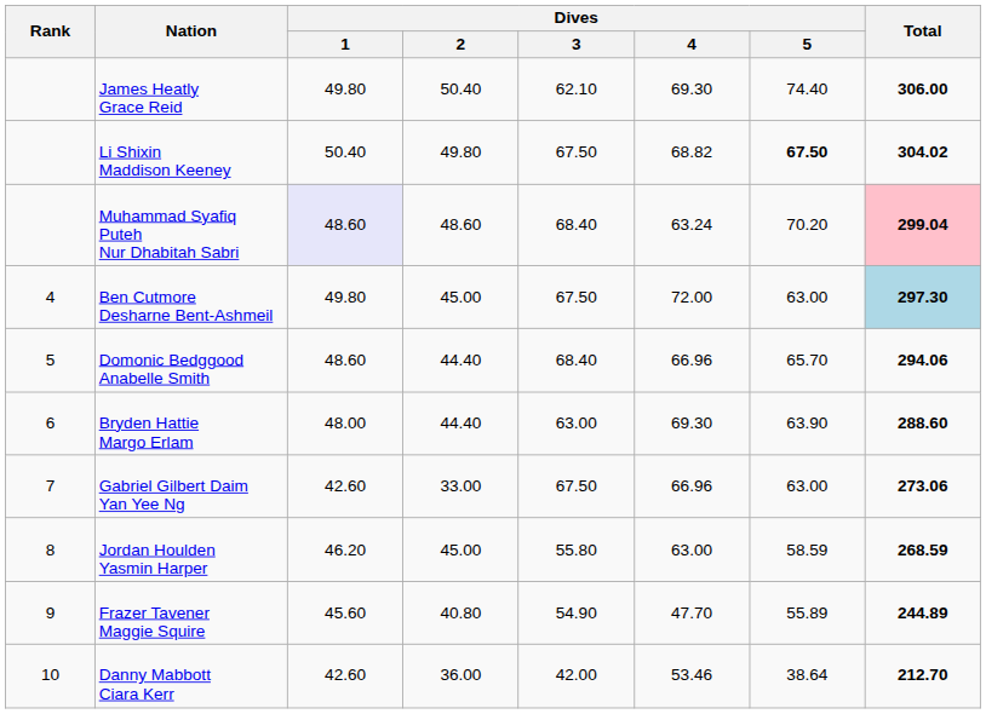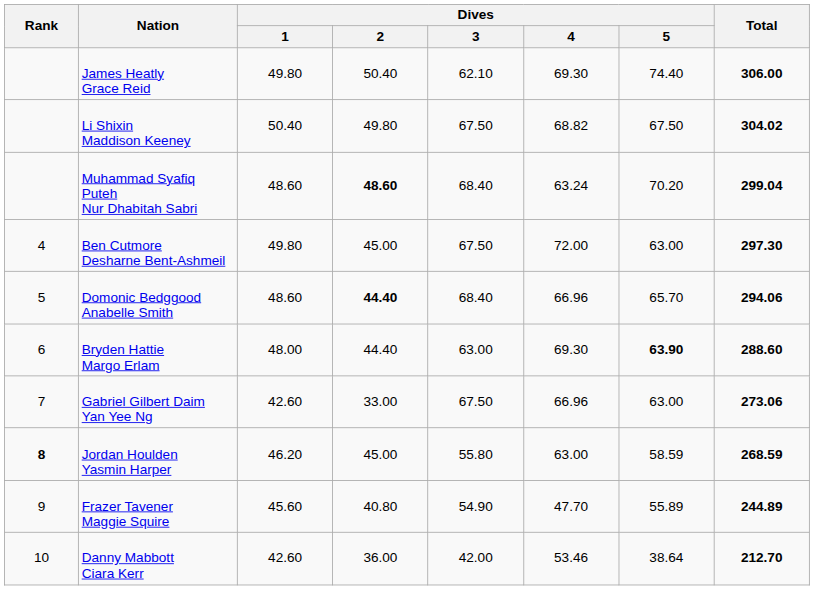Li Shixin Maddison Keeney | Dives / 5: bold -> normal
Muhammad Syafiq Puteh Nur Dhabitah Sabri | Dives / 1: lavender background -> no background
Muhammad Syafiq Puteh Nur Dhabitah Sabri | Dives / 2: normal -> bold
Muhammad Syafiq Puteh Nur Dhabitah Sabri | Total: pink background -> no background
Ben Cutmore Desharne Bent-Ashmeil | Total: lightblue background -> no background
Domonic Bedggood Anabelle Smith | Dives / 2: normal -> bold
Bryden Hattie Margo Erlam | Dives / 5: normal -> bold
Jordan Houlden Yasmin Harper | Rank: normal -> bold
